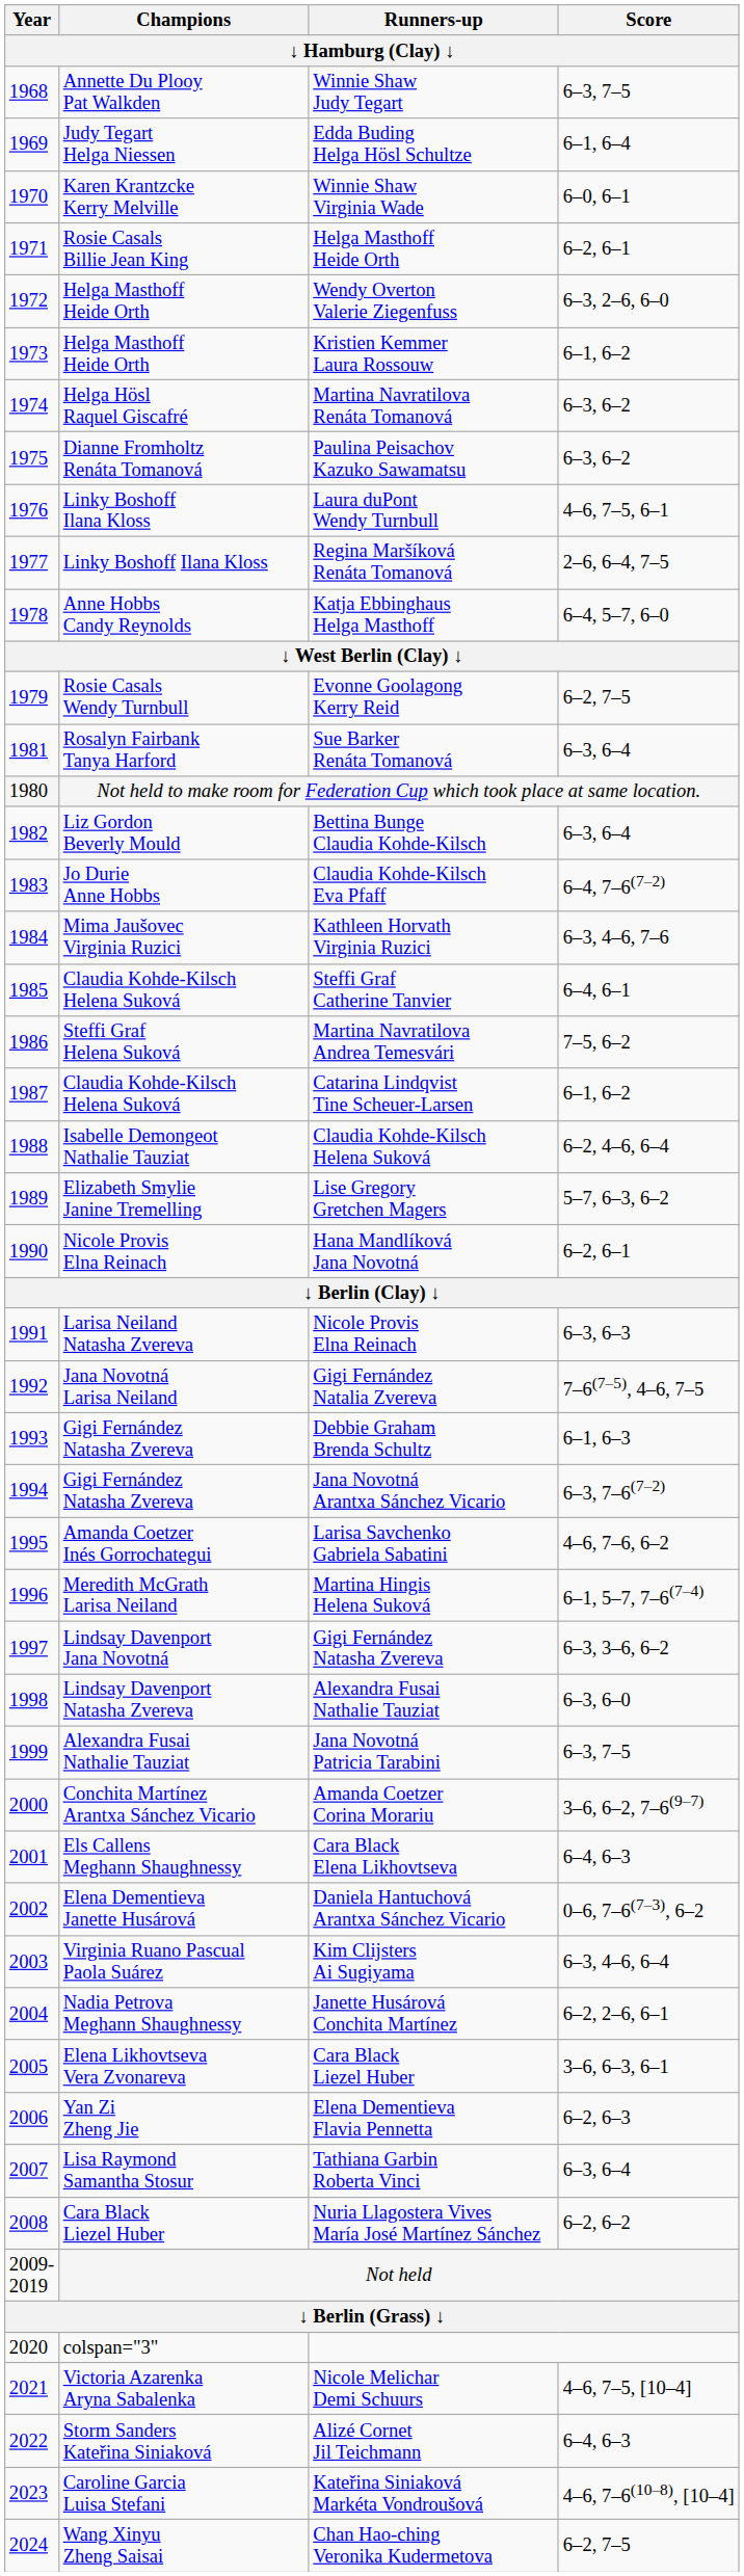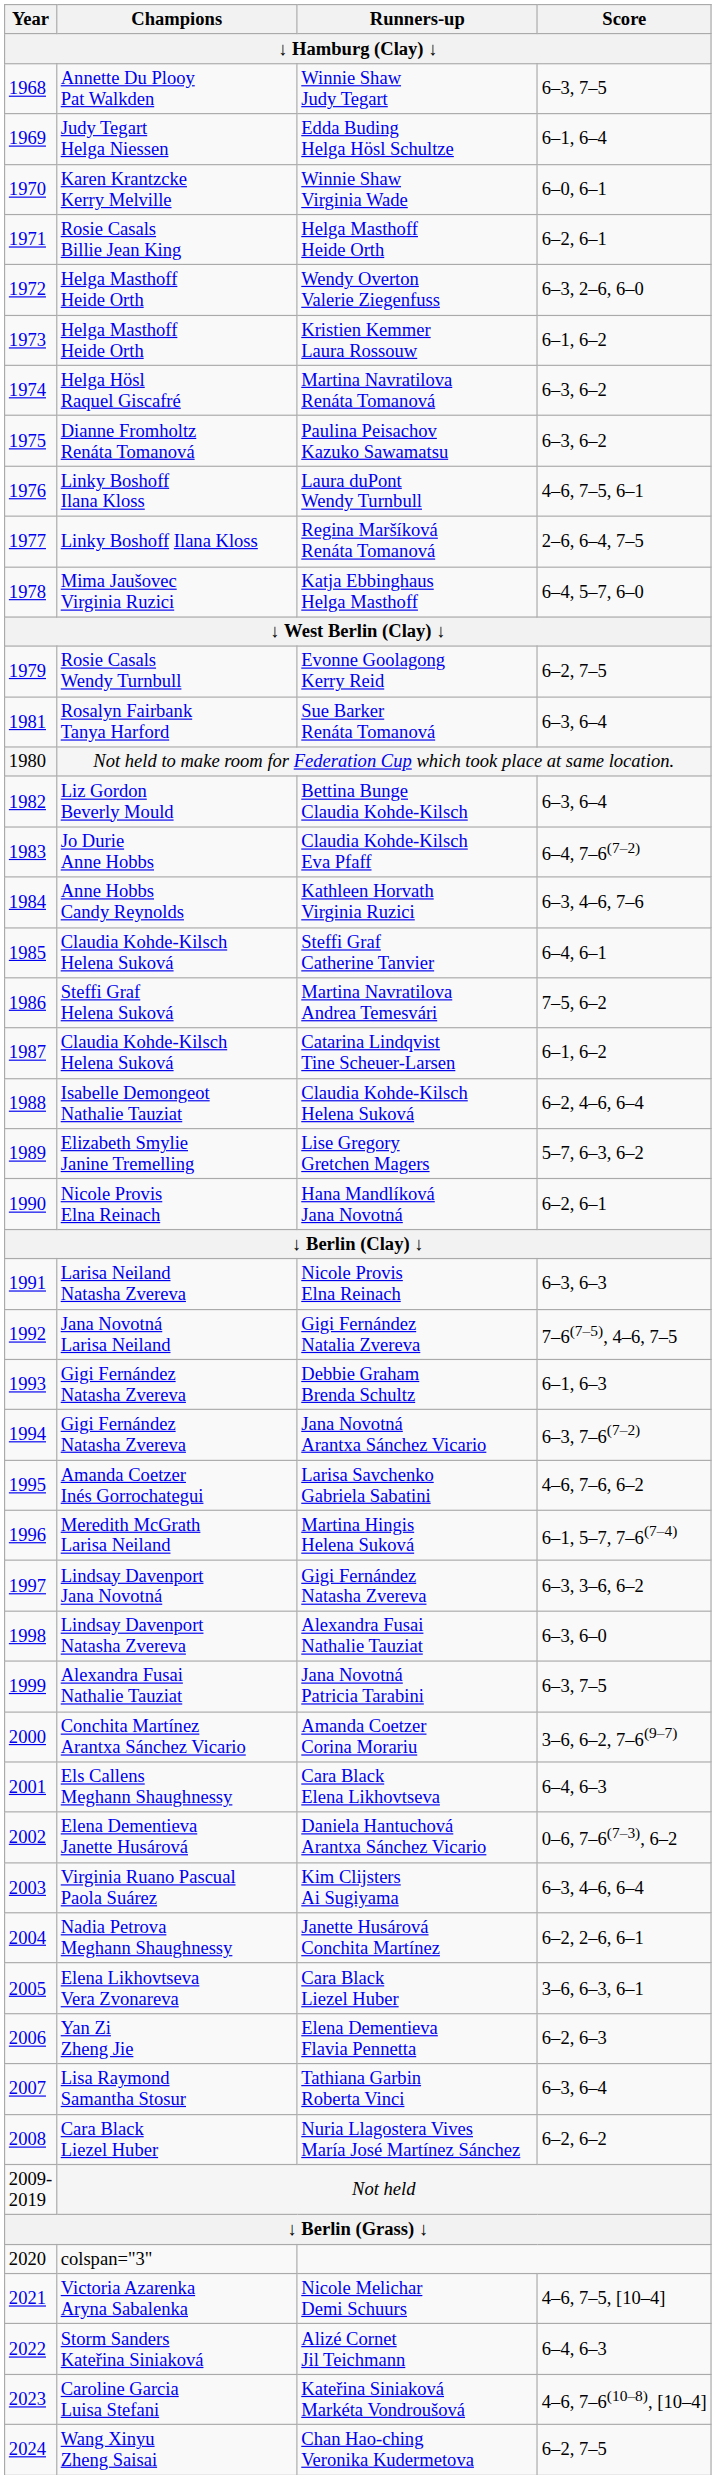Katja Ebbinghaus Helga Masthoff | Champions: Anne Hobbs Candy Reynolds -> Mima Jaušovec Virginia Ruzici
Kathleen Horvath Virginia Ruzici | Champions: Mima Jaušovec Virginia Ruzici -> Anne Hobbs Candy Reynolds
